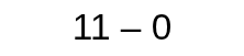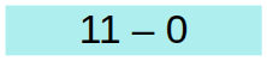row 1 | column 1: no background -> paleturquoise background
